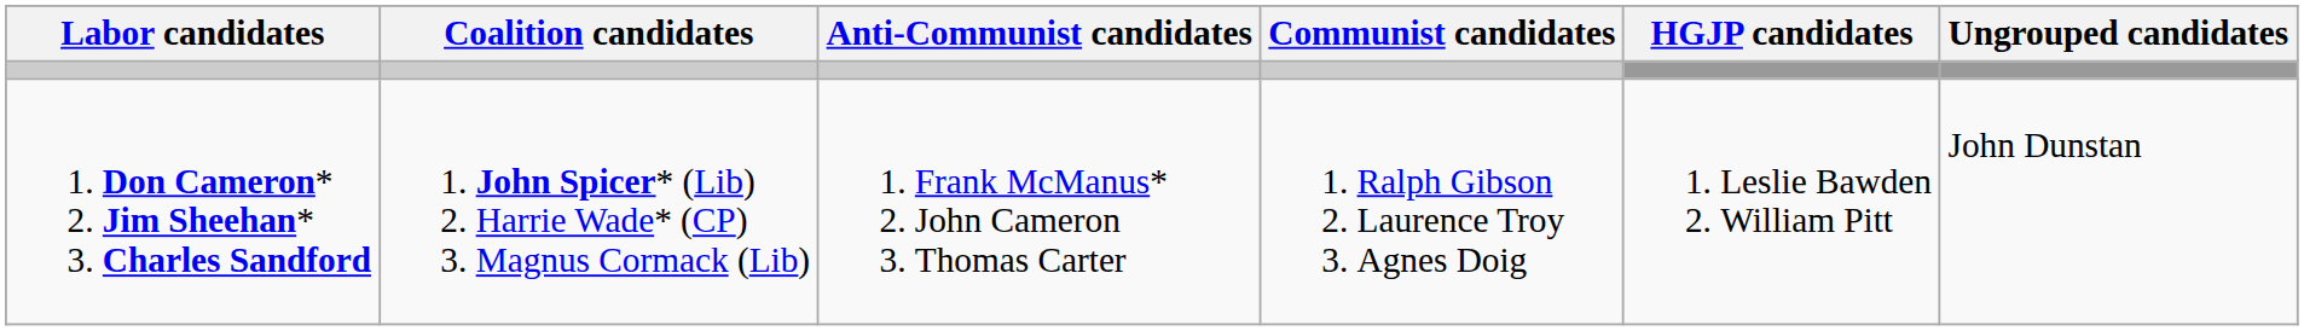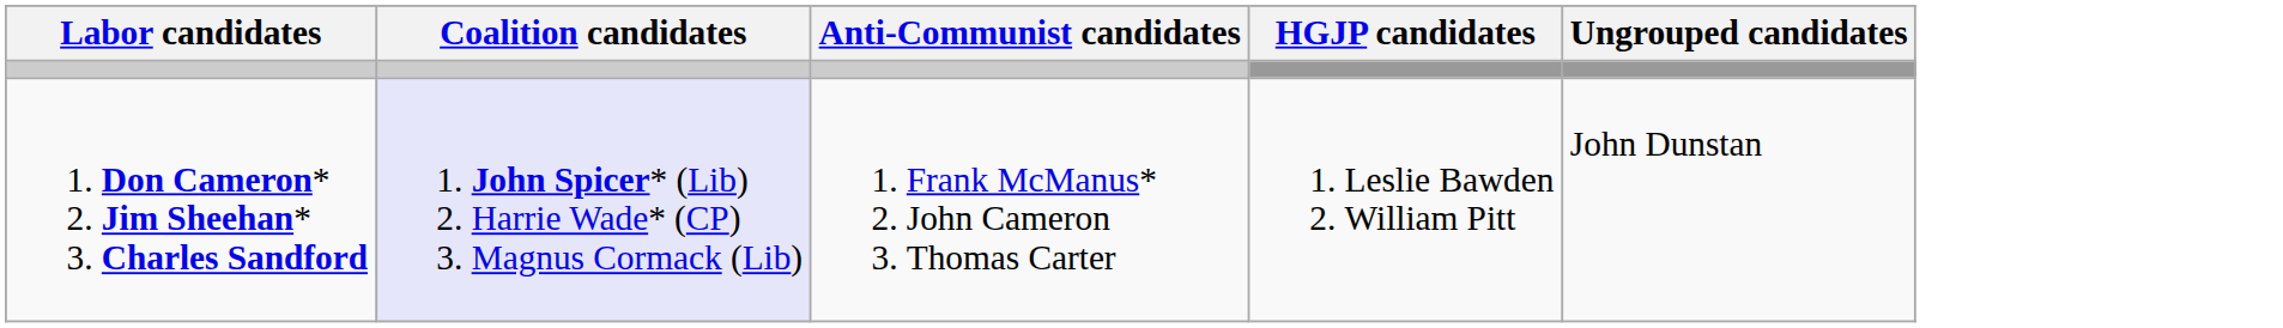- column: Communist candidates | Ralph Gibson Laurence Troy Agnes Doig
Don Cameron* Jim Sheehan* Charles Sandford | Coalition candidates: no background -> lavender background
